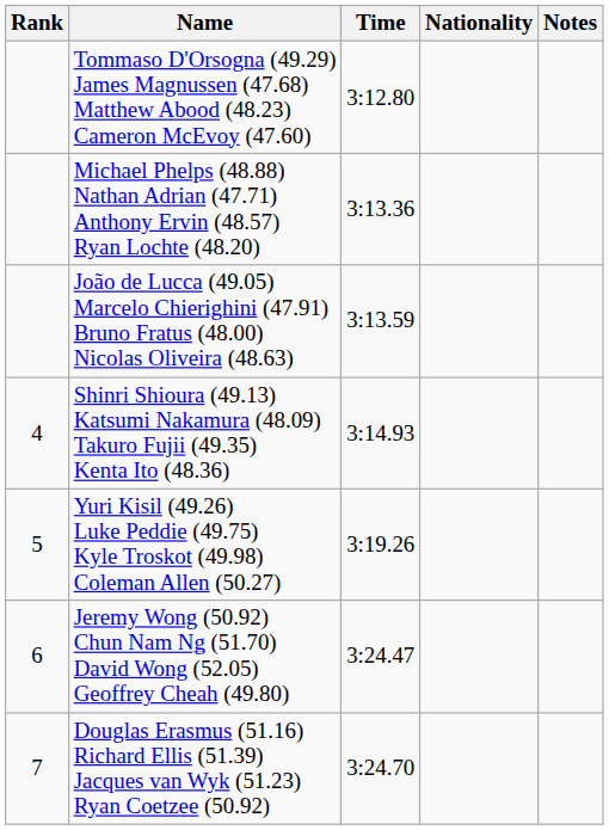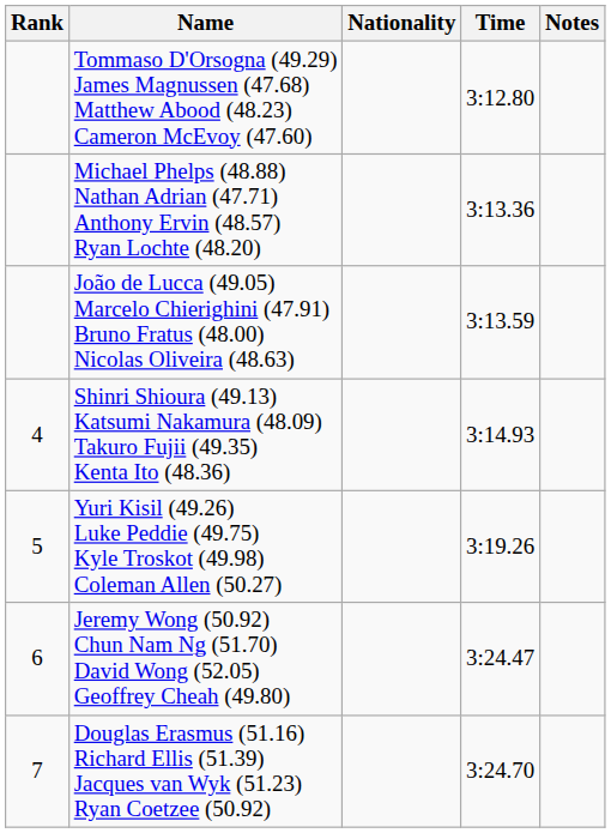columns swapped: Nationality <-> Time
